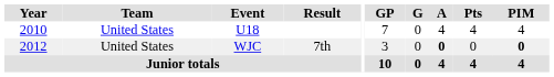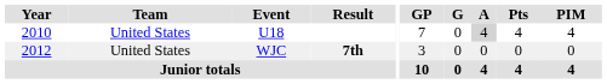U18 | A: no background -> lightgrey background
WJC | Result: normal -> bold
WJC | A: bold -> normal
WJC | PIM: bold -> normal
